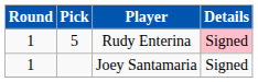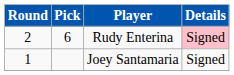Rudy Enterina | Round: 1 -> 2
Rudy Enterina | Pick: 5 -> 6
